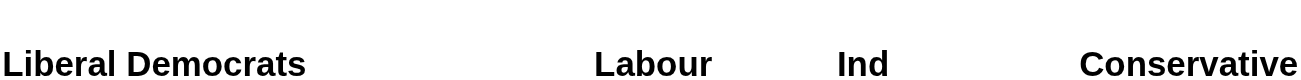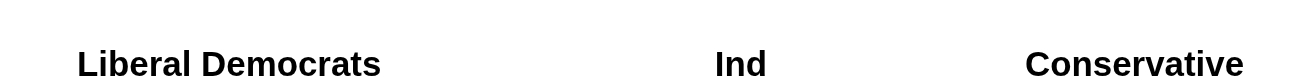- column: 11 | Labour
